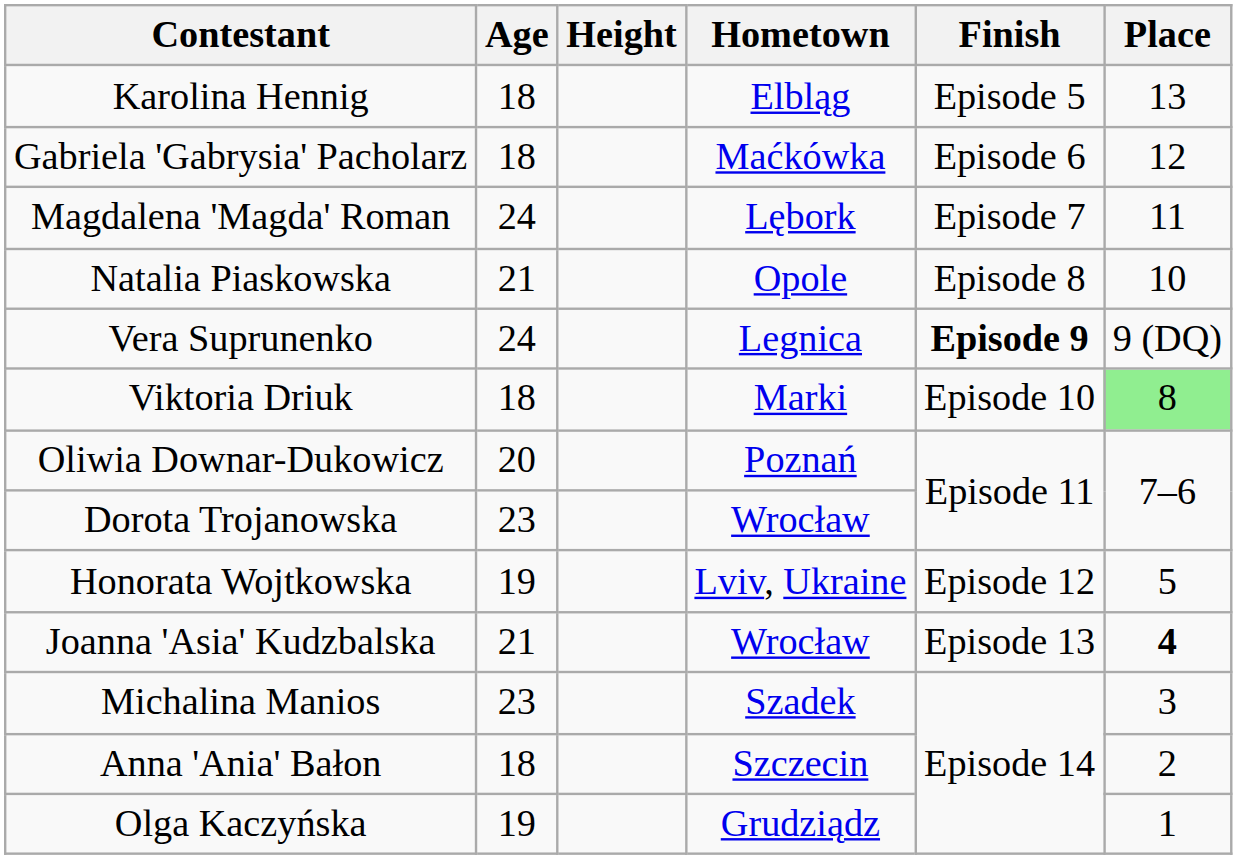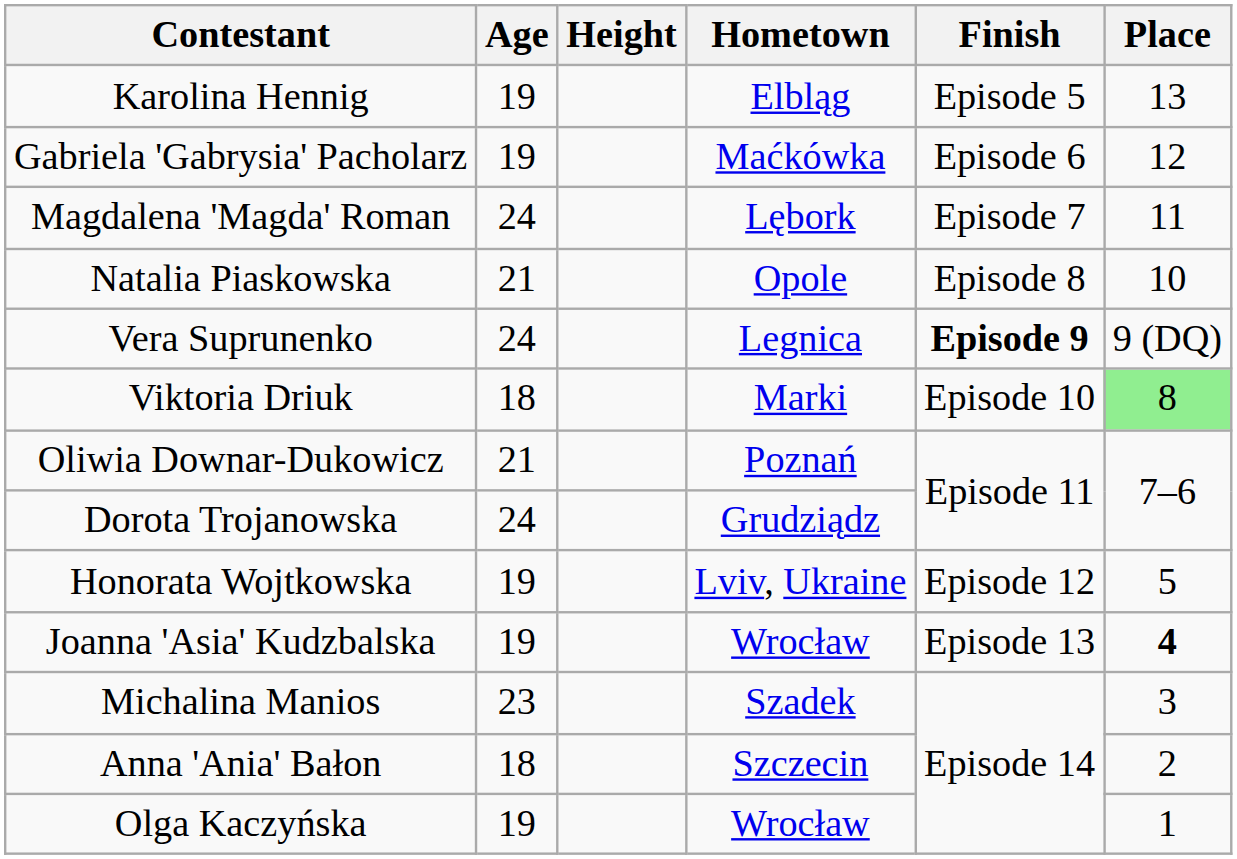Karolina Hennig | Age: 18 -> 19
Gabriela 'Gabrysia' Pacholarz | Age: 18 -> 19
Oliwia Downar-Dukowicz | Age: 20 -> 21
Dorota Trojanowska | Age: 23 -> 24
Dorota Trojanowska | Hometown: Wrocław -> Grudziądz
Joanna 'Asia' Kudzbalska | Age: 21 -> 19
Olga Kaczyńska | Hometown: Grudziądz -> Wrocław
